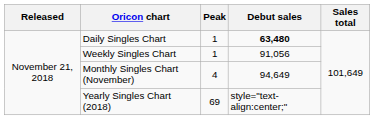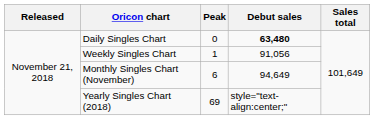Daily Singles Chart | Peak: 1 -> 0
Monthly Singles Chart (November) | Peak: 4 -> 6
